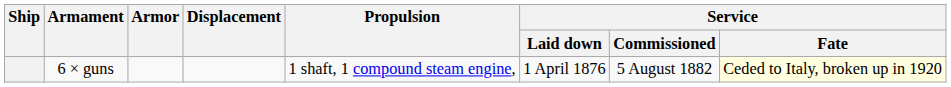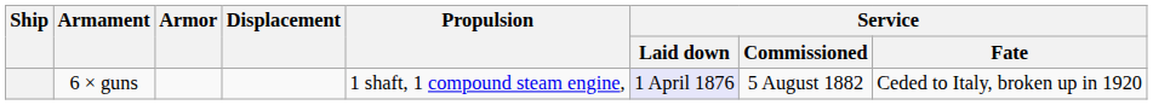6 × guns | Service / Laid down: no background -> lavender background
6 × guns | Service / Fate: lightyellow background -> no background
